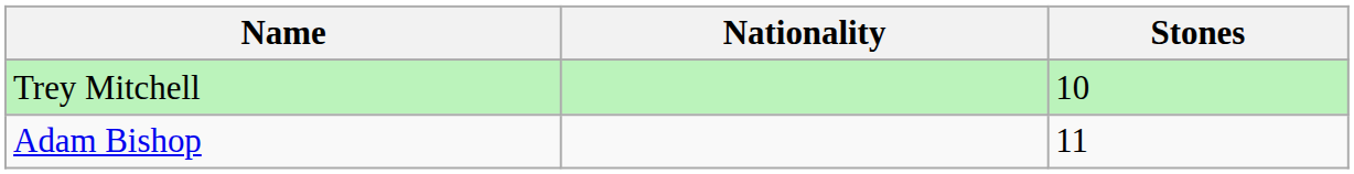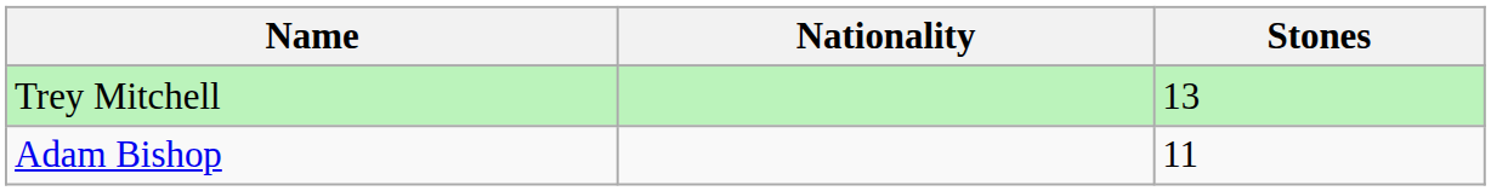Trey Mitchell | Stones: 10 -> 13
